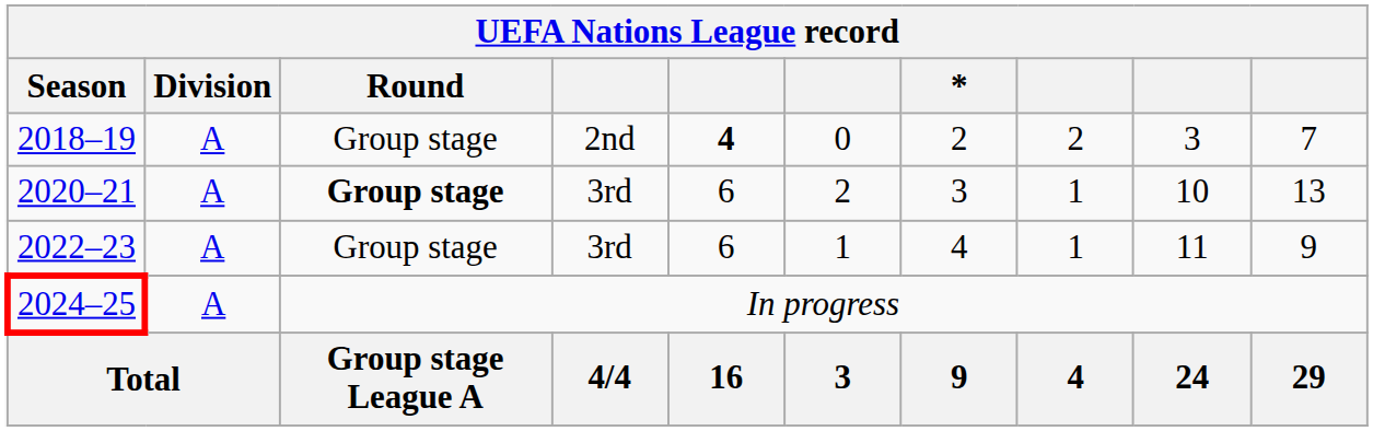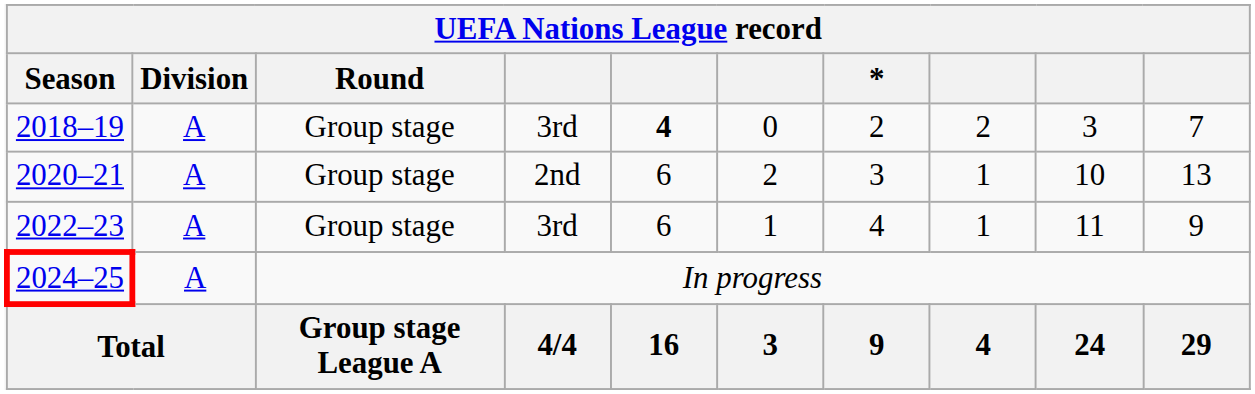2018–19 | column 4: 2nd -> 3rd
2020–21 | Round: bold -> normal
2020–21 | column 4: 3rd -> 2nd
